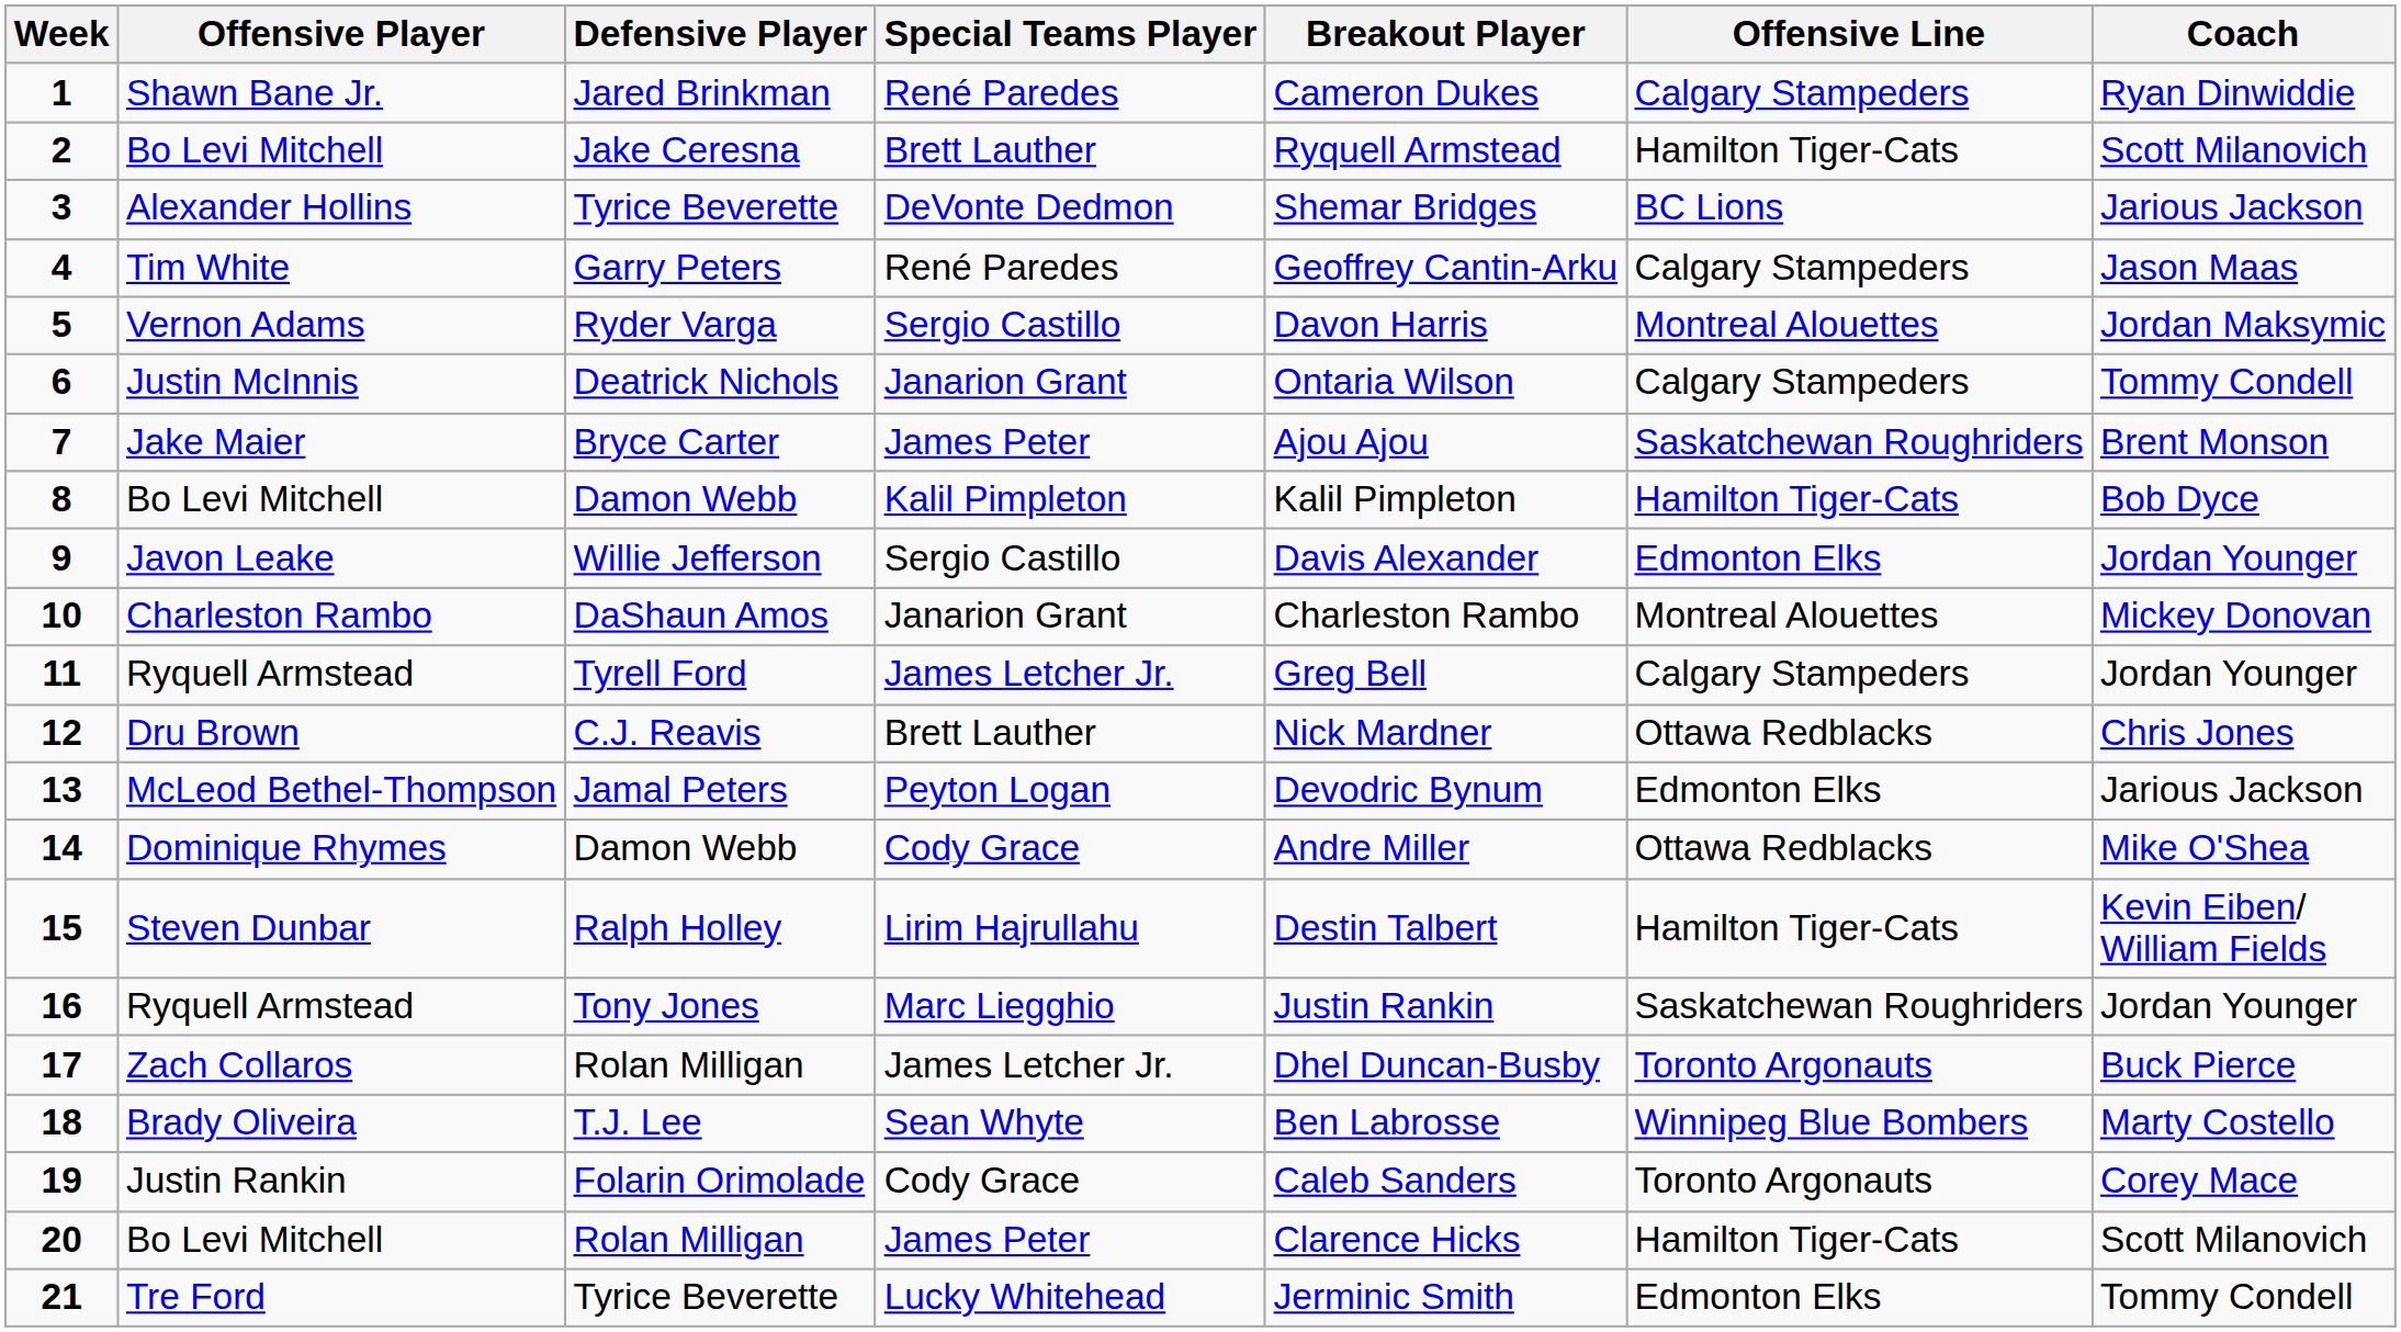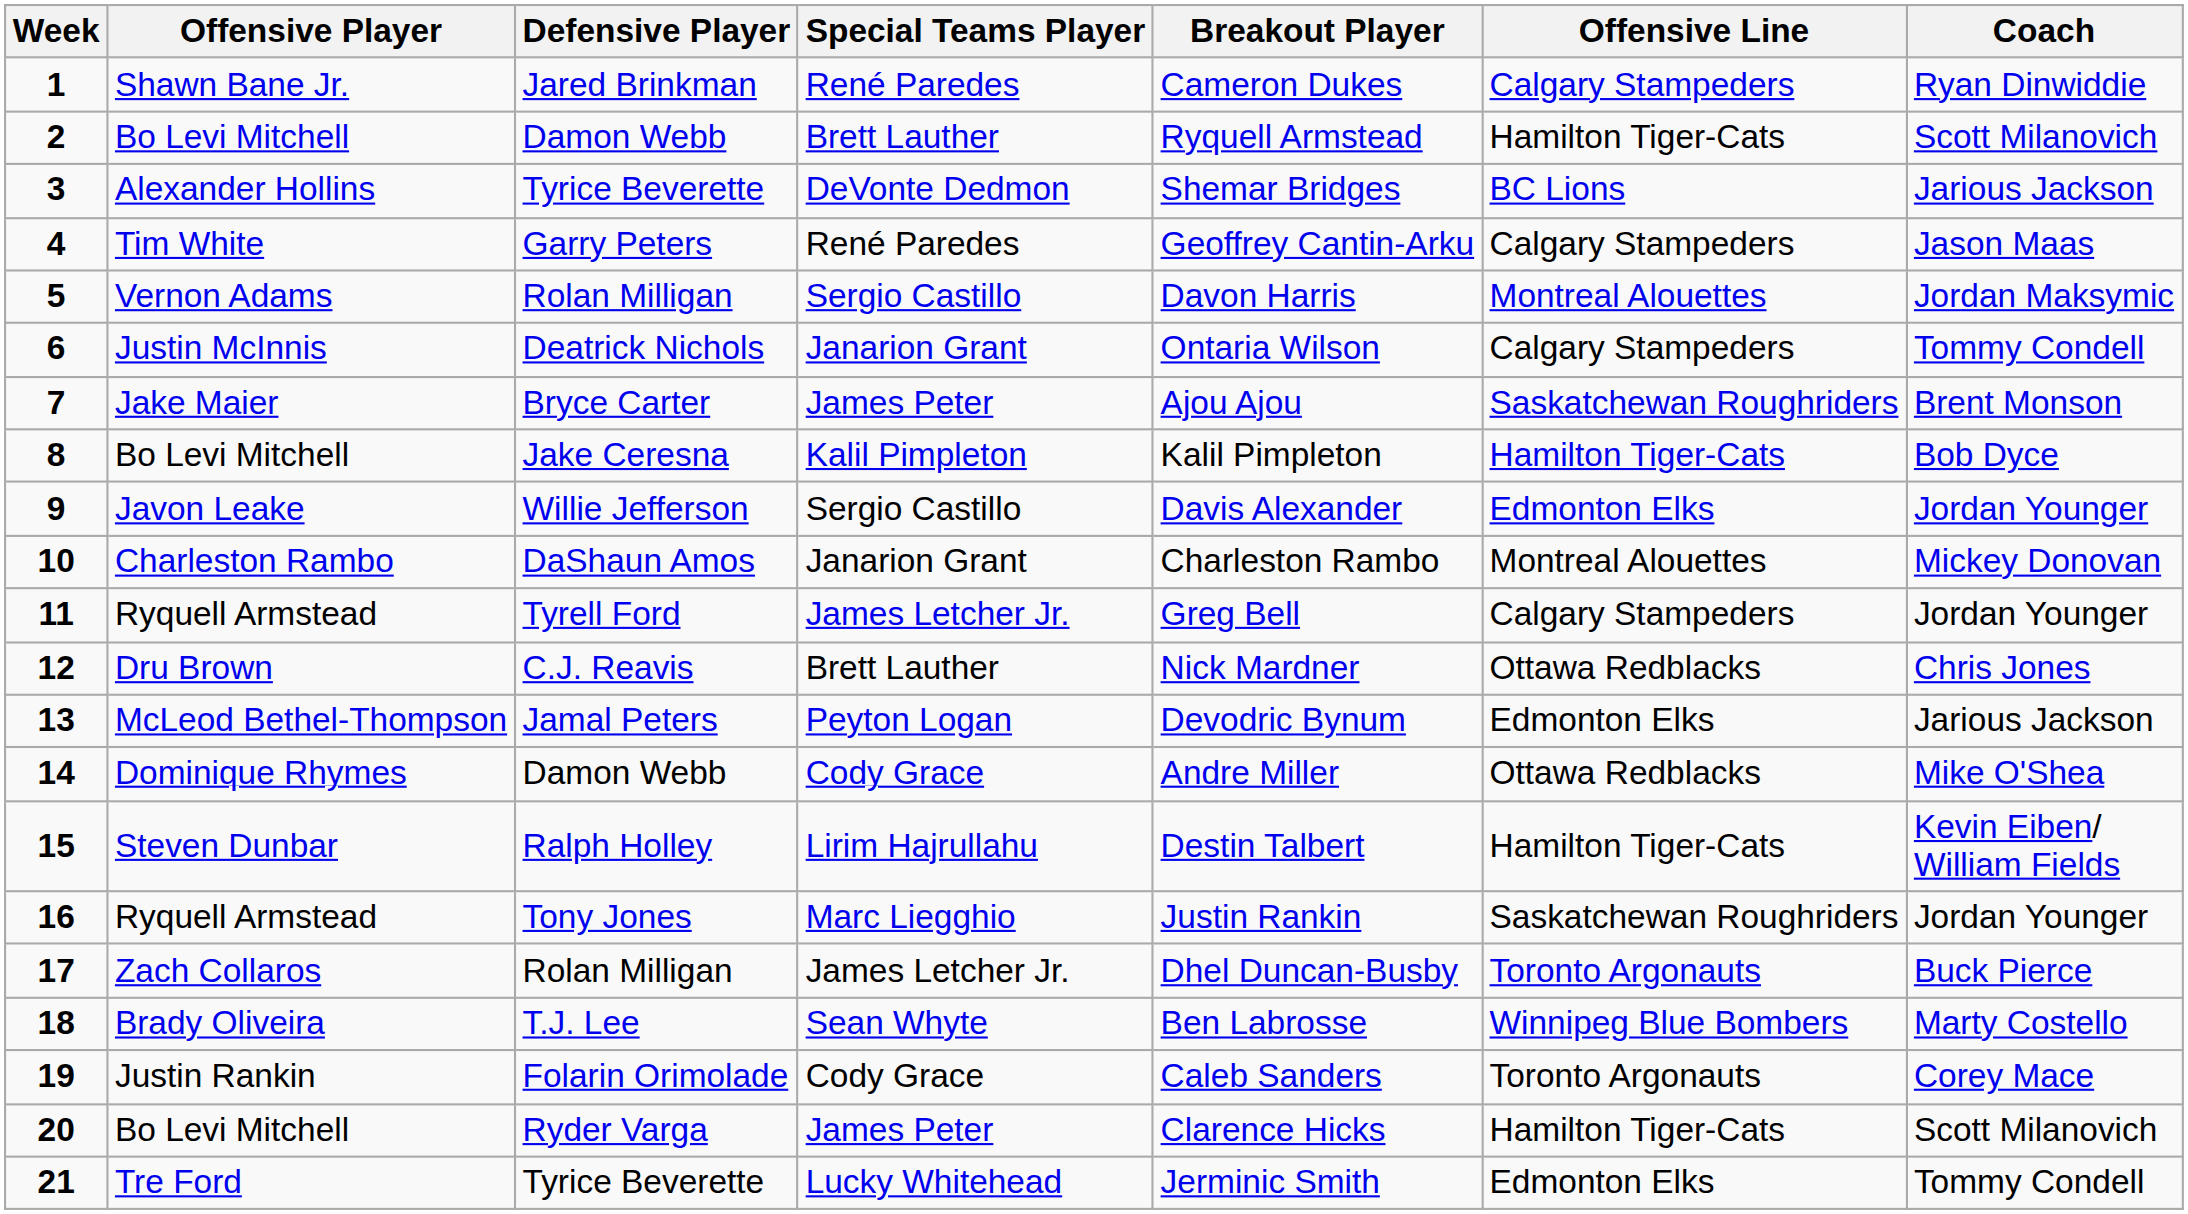2 | Defensive Player: Jake Ceresna -> Damon Webb
5 | Defensive Player: Ryder Varga -> Rolan Milligan
8 | Defensive Player: Damon Webb -> Jake Ceresna
20 | Defensive Player: Rolan Milligan -> Ryder Varga
